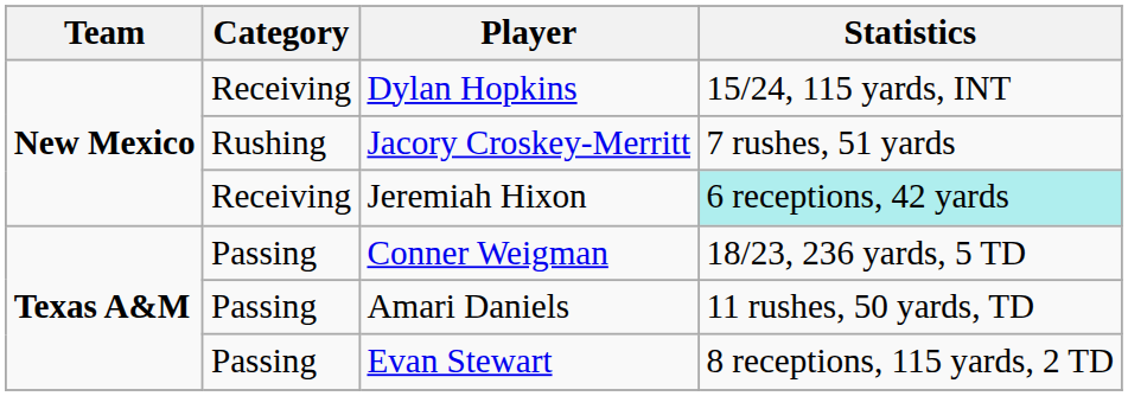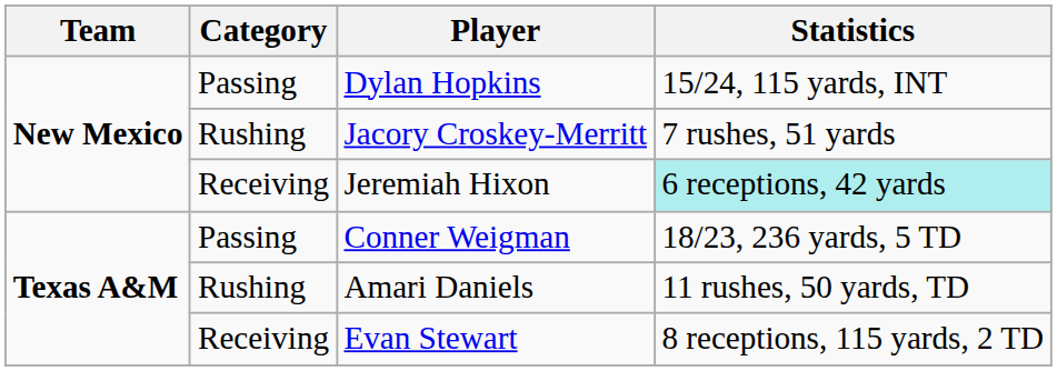Dylan Hopkins | Category: Receiving -> Passing
Amari Daniels | Category: Passing -> Rushing
Evan Stewart | Category: Passing -> Receiving
